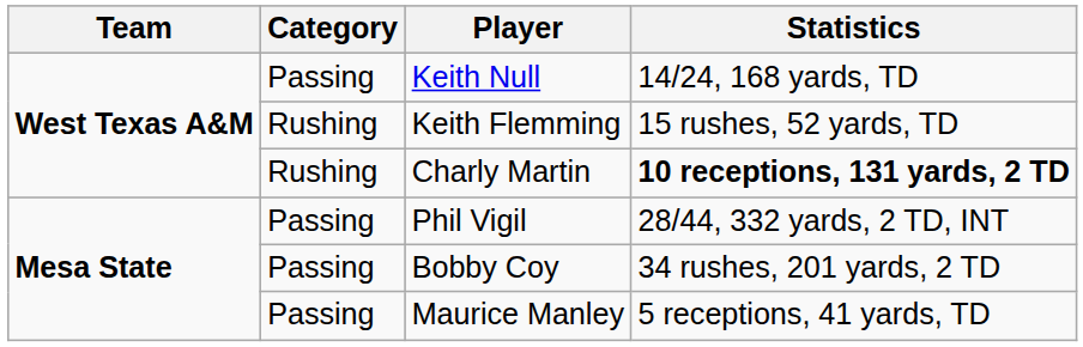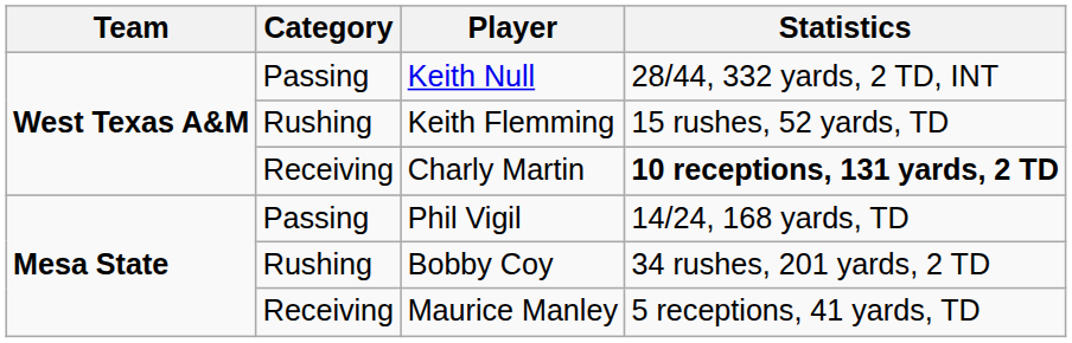Keith Null | Statistics: 14/24, 168 yards, TD -> 28/44, 332 yards, 2 TD, INT
Charly Martin | Category: Rushing -> Receiving
Phil Vigil | Statistics: 28/44, 332 yards, 2 TD, INT -> 14/24, 168 yards, TD
Bobby Coy | Category: Passing -> Rushing
Maurice Manley | Category: Passing -> Receiving
